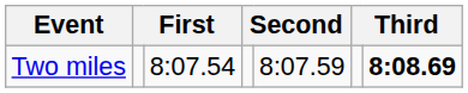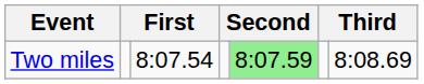Two miles | column 5: no background -> lightgreen background
Two miles | column 7: bold -> normal
